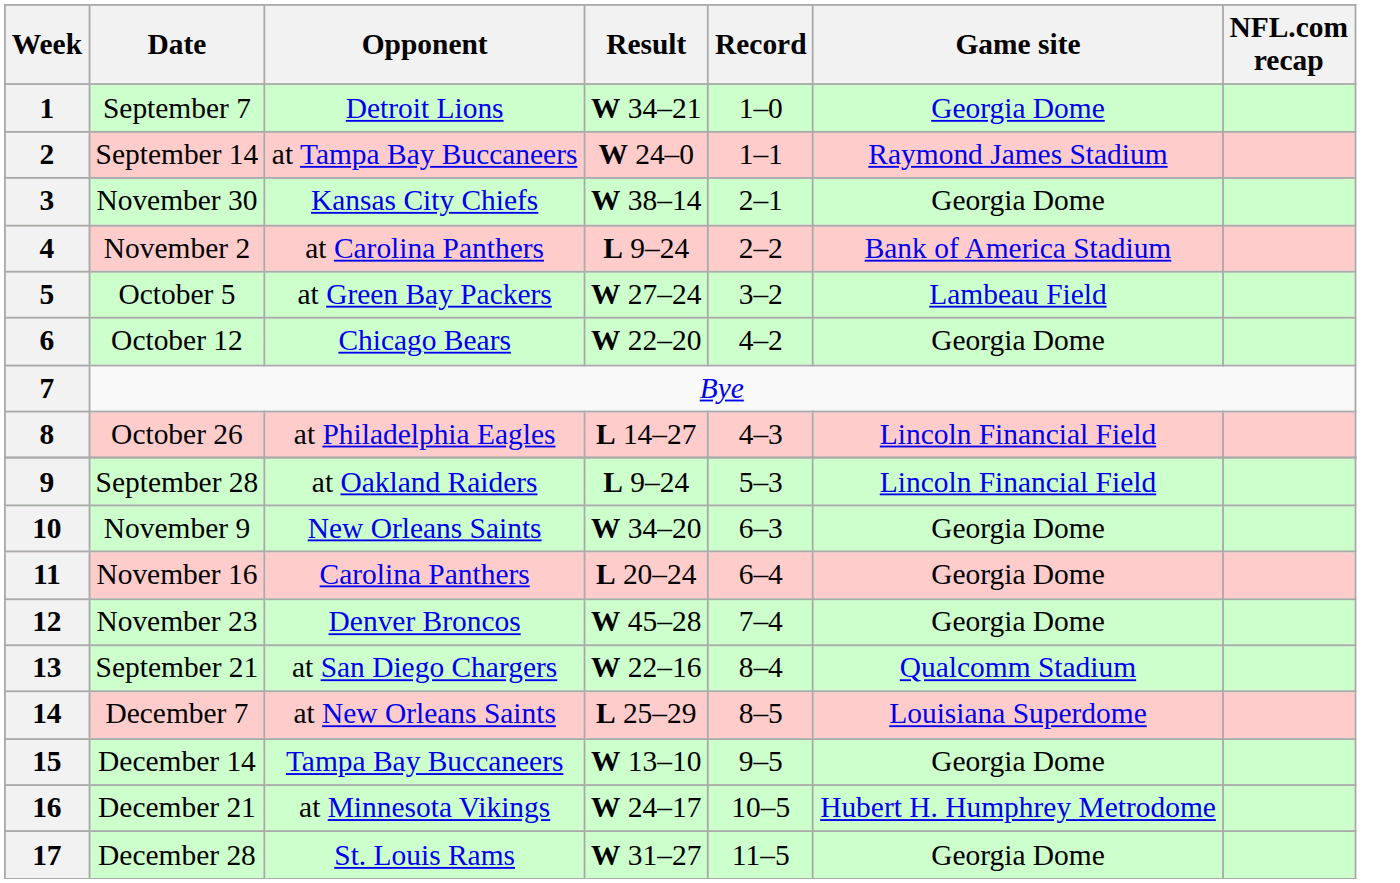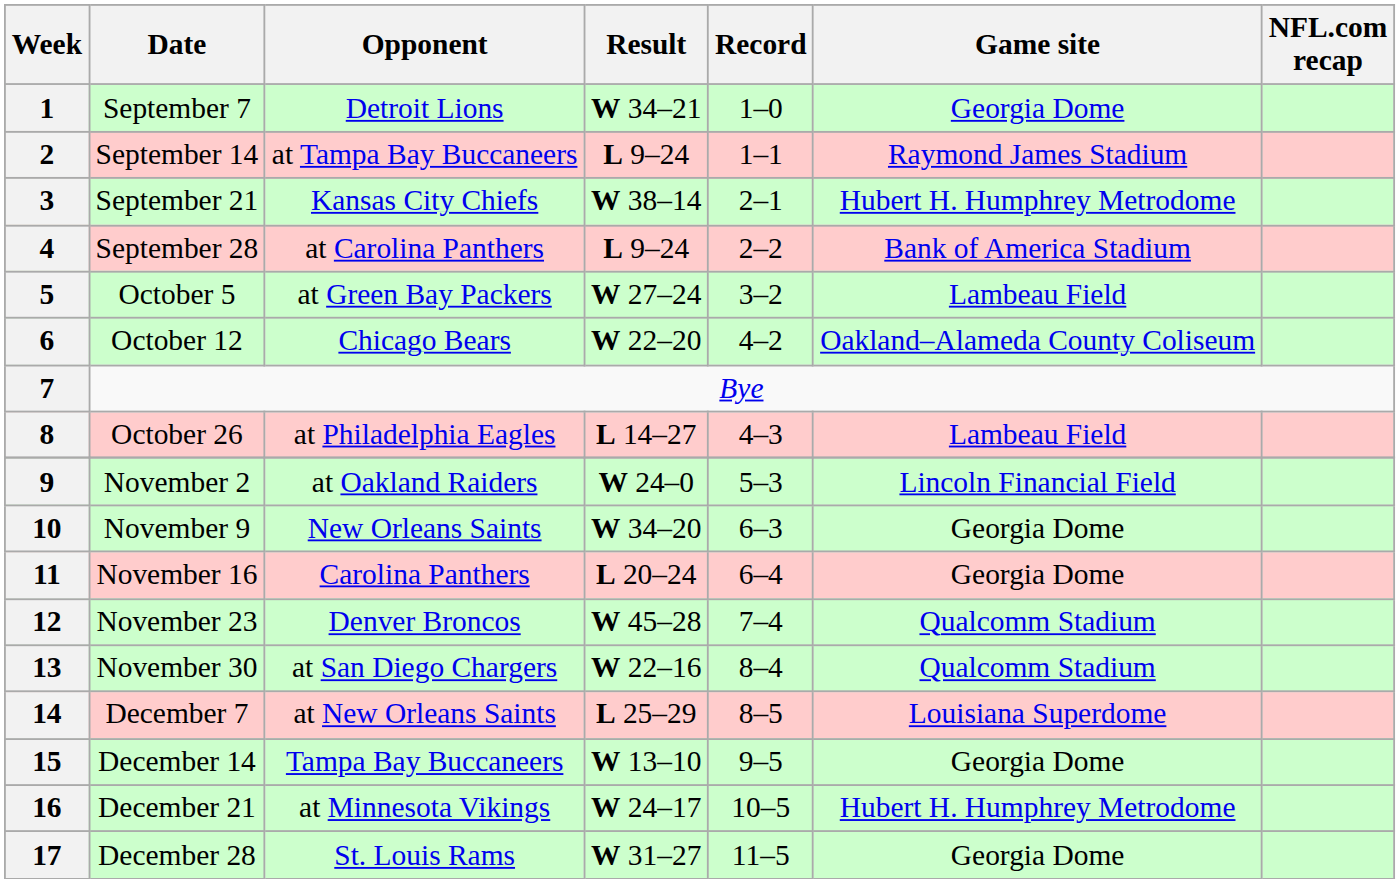2 | Result: W 24–0 -> L 9–24
3 | Date: November 30 -> September 21
3 | Game site: Georgia Dome -> Hubert H. Humphrey Metrodome
4 | Date: November 2 -> September 28
6 | Game site: Georgia Dome -> Oakland–Alameda County Coliseum
8 | Game site: Lincoln Financial Field -> Lambeau Field
9 | Date: September 28 -> November 2
9 | Result: L 9–24 -> W 24–0
12 | Game site: Georgia Dome -> Qualcomm Stadium
13 | Date: September 21 -> November 30
